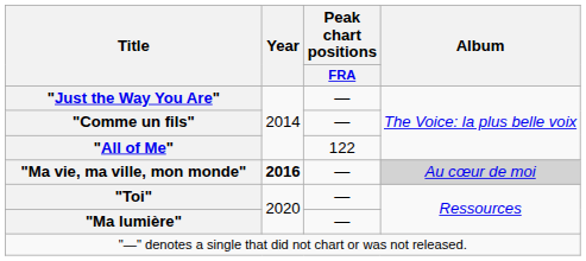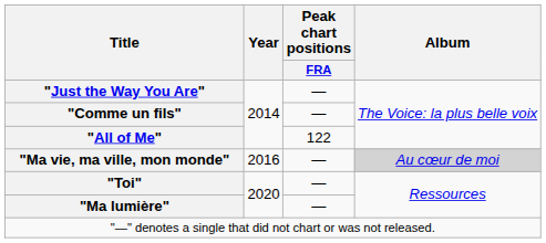"Ma vie, ma ville, mon monde" | Year: bold -> normal
